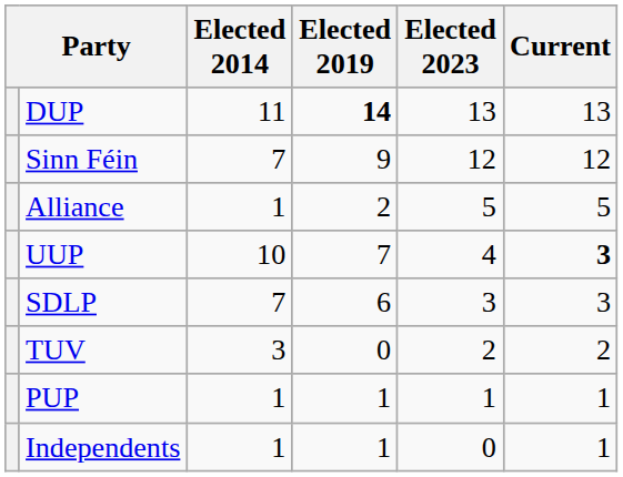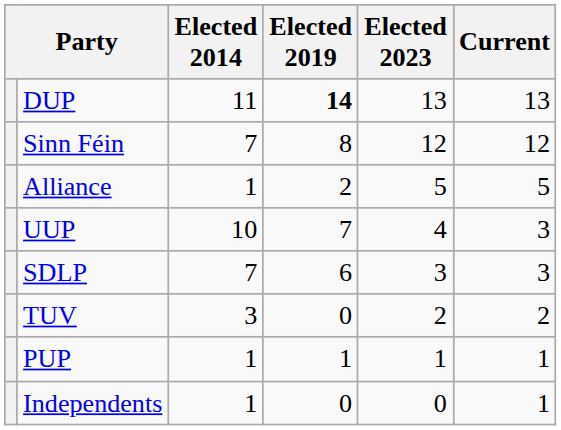Sinn Féin | Elected 2019: 9 -> 8
UUP | Current: bold -> normal
Independents | Elected 2019: 1 -> 0
